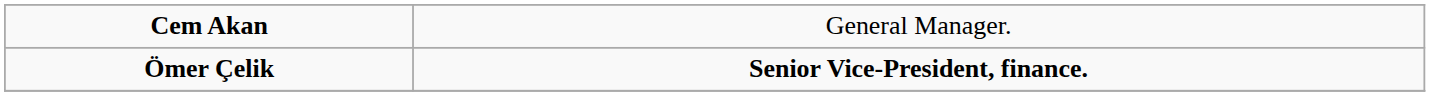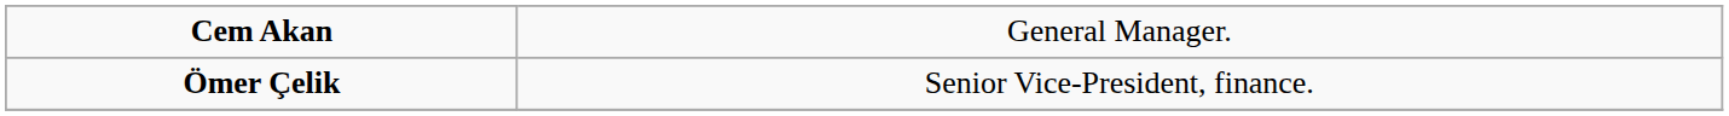Ömer Çelik | column 2: bold -> normal
